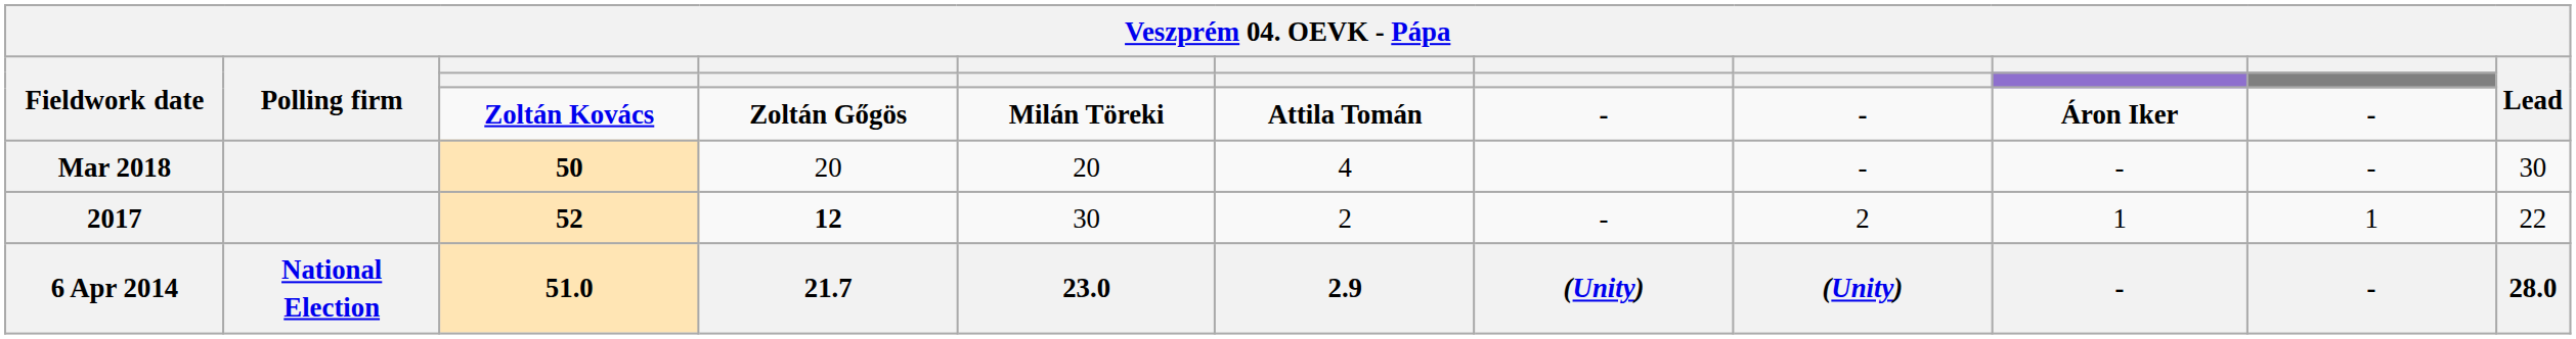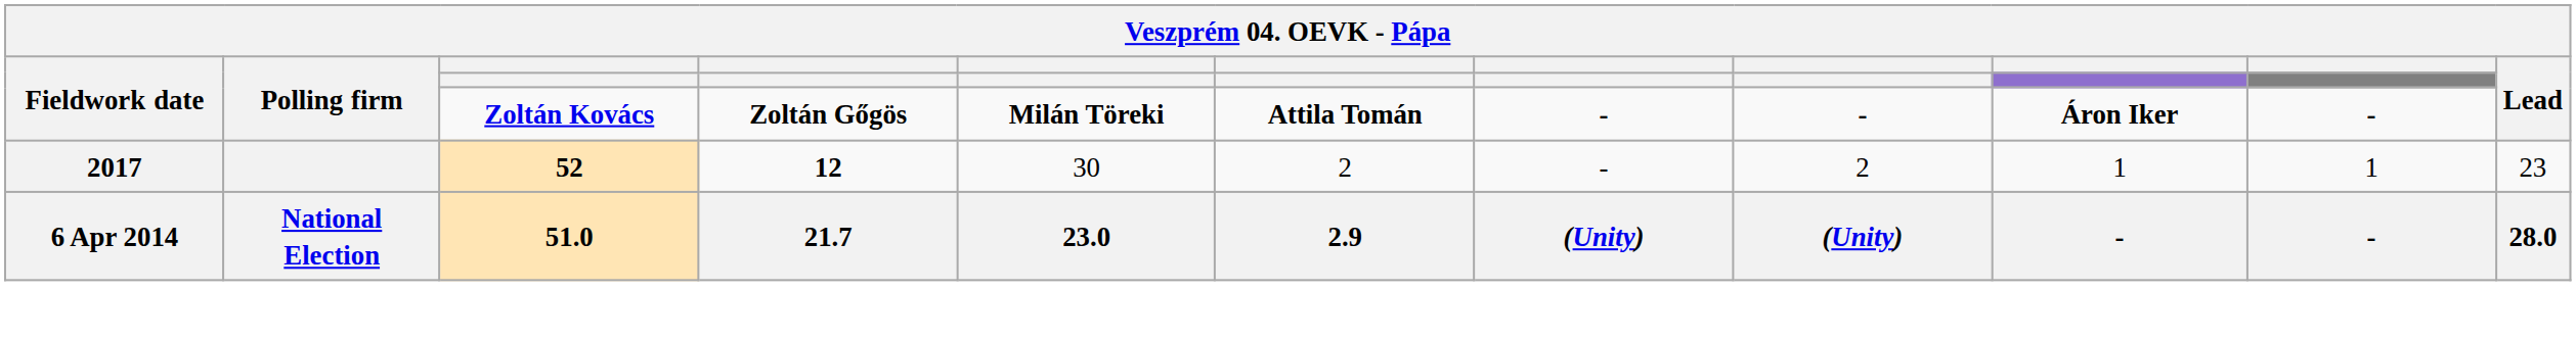- row: Mar 2018 | 50 | 20 | 20 | 4 | - | - | - | 30
2017 | Lead: 22 -> 23
